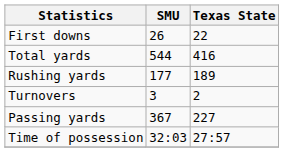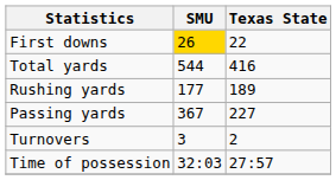First downs | SMU: no background -> gold background
rows swapped: Passing yards <-> Turnovers
